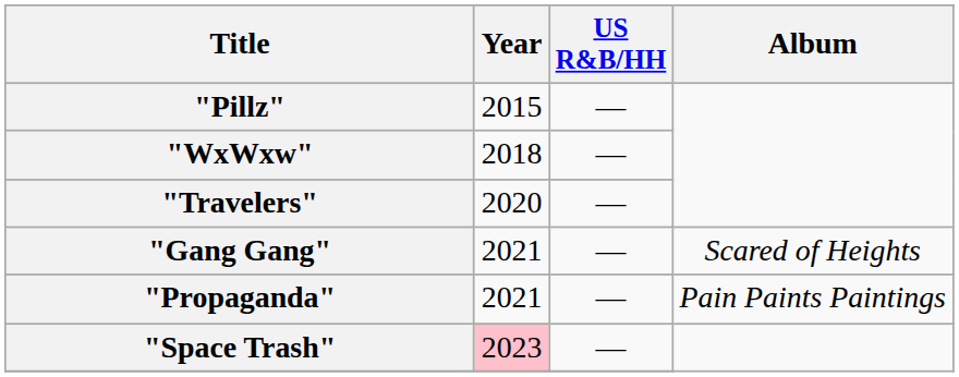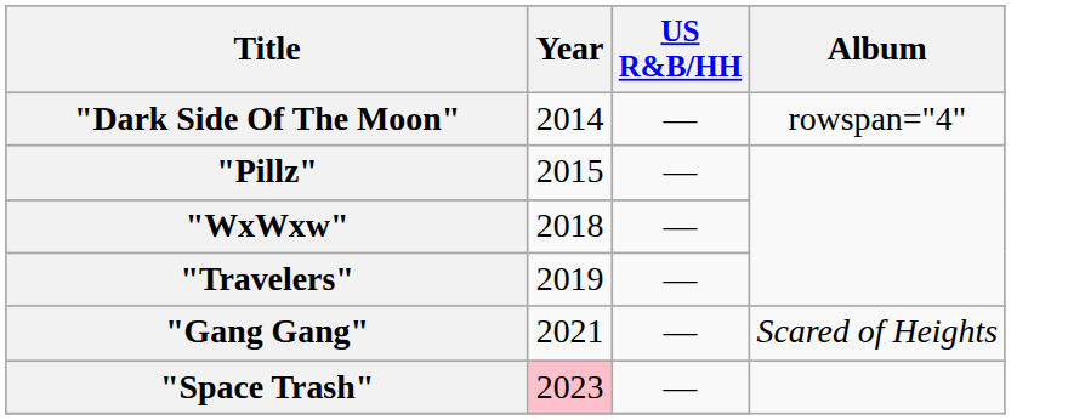+ row: "Dark Side Of The Moon" | 2014 | — | rowspan="4"
"Travelers" | Year: 2020 -> 2019
- row: "Propaganda" | 2021 | — | Pain Paints Paintings
